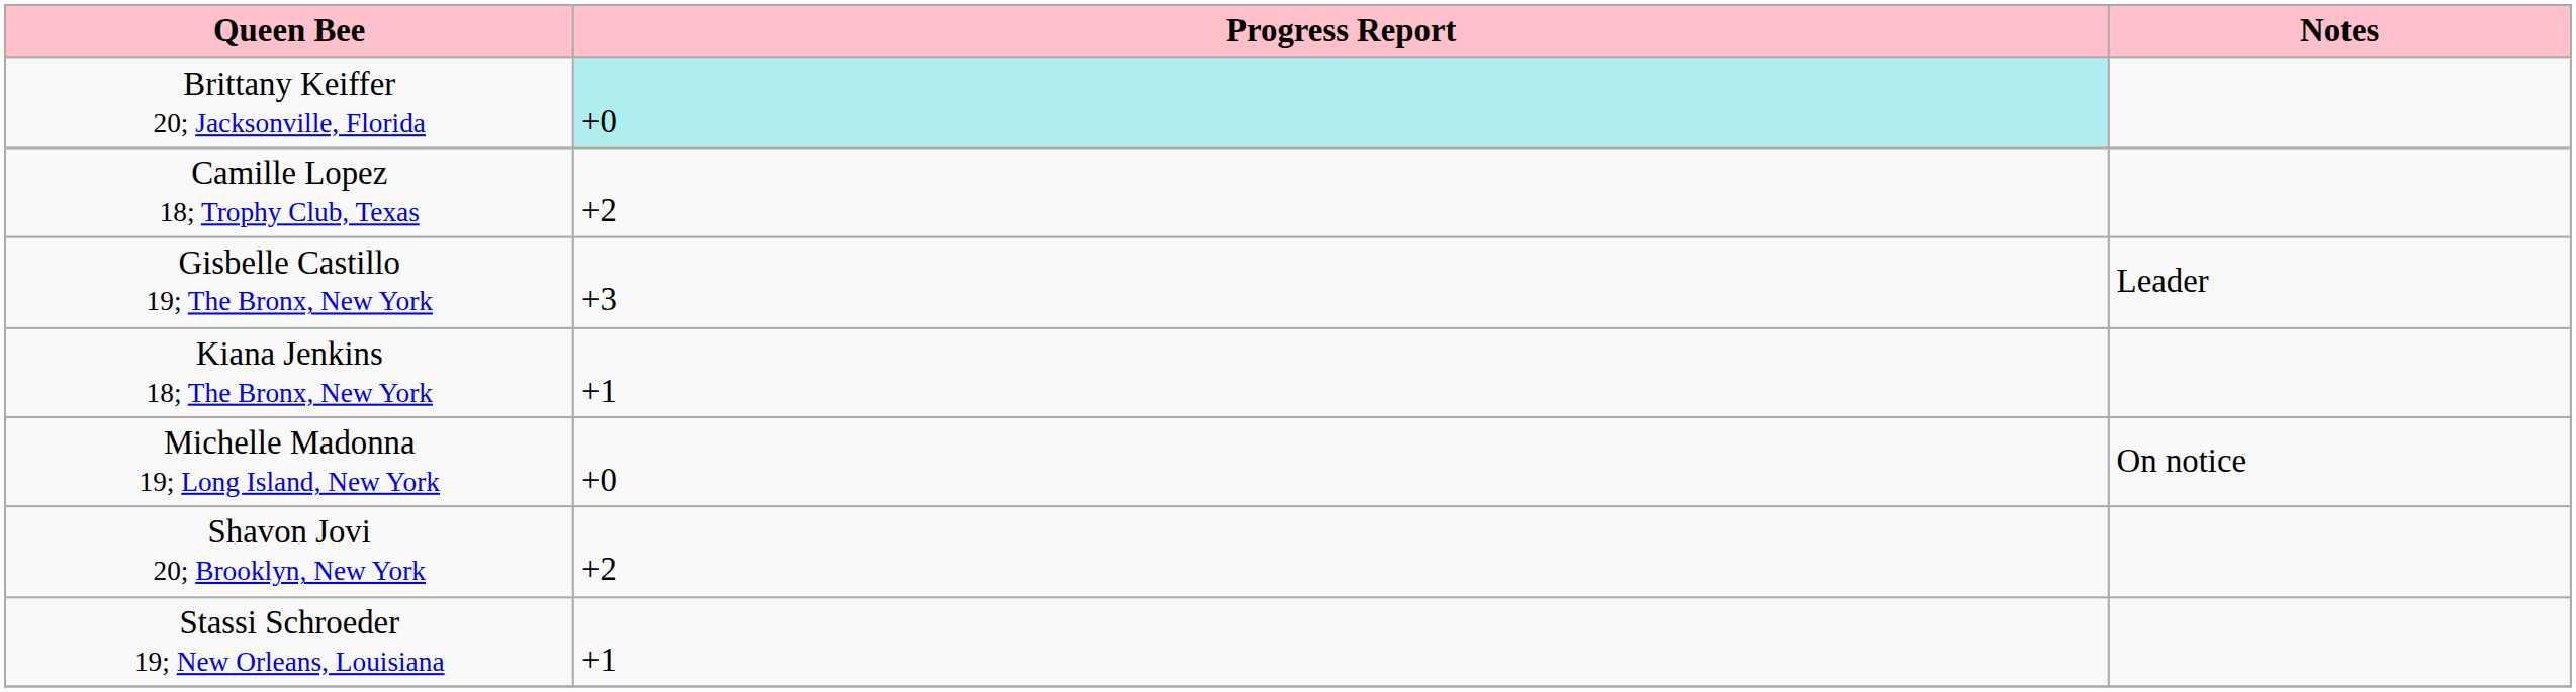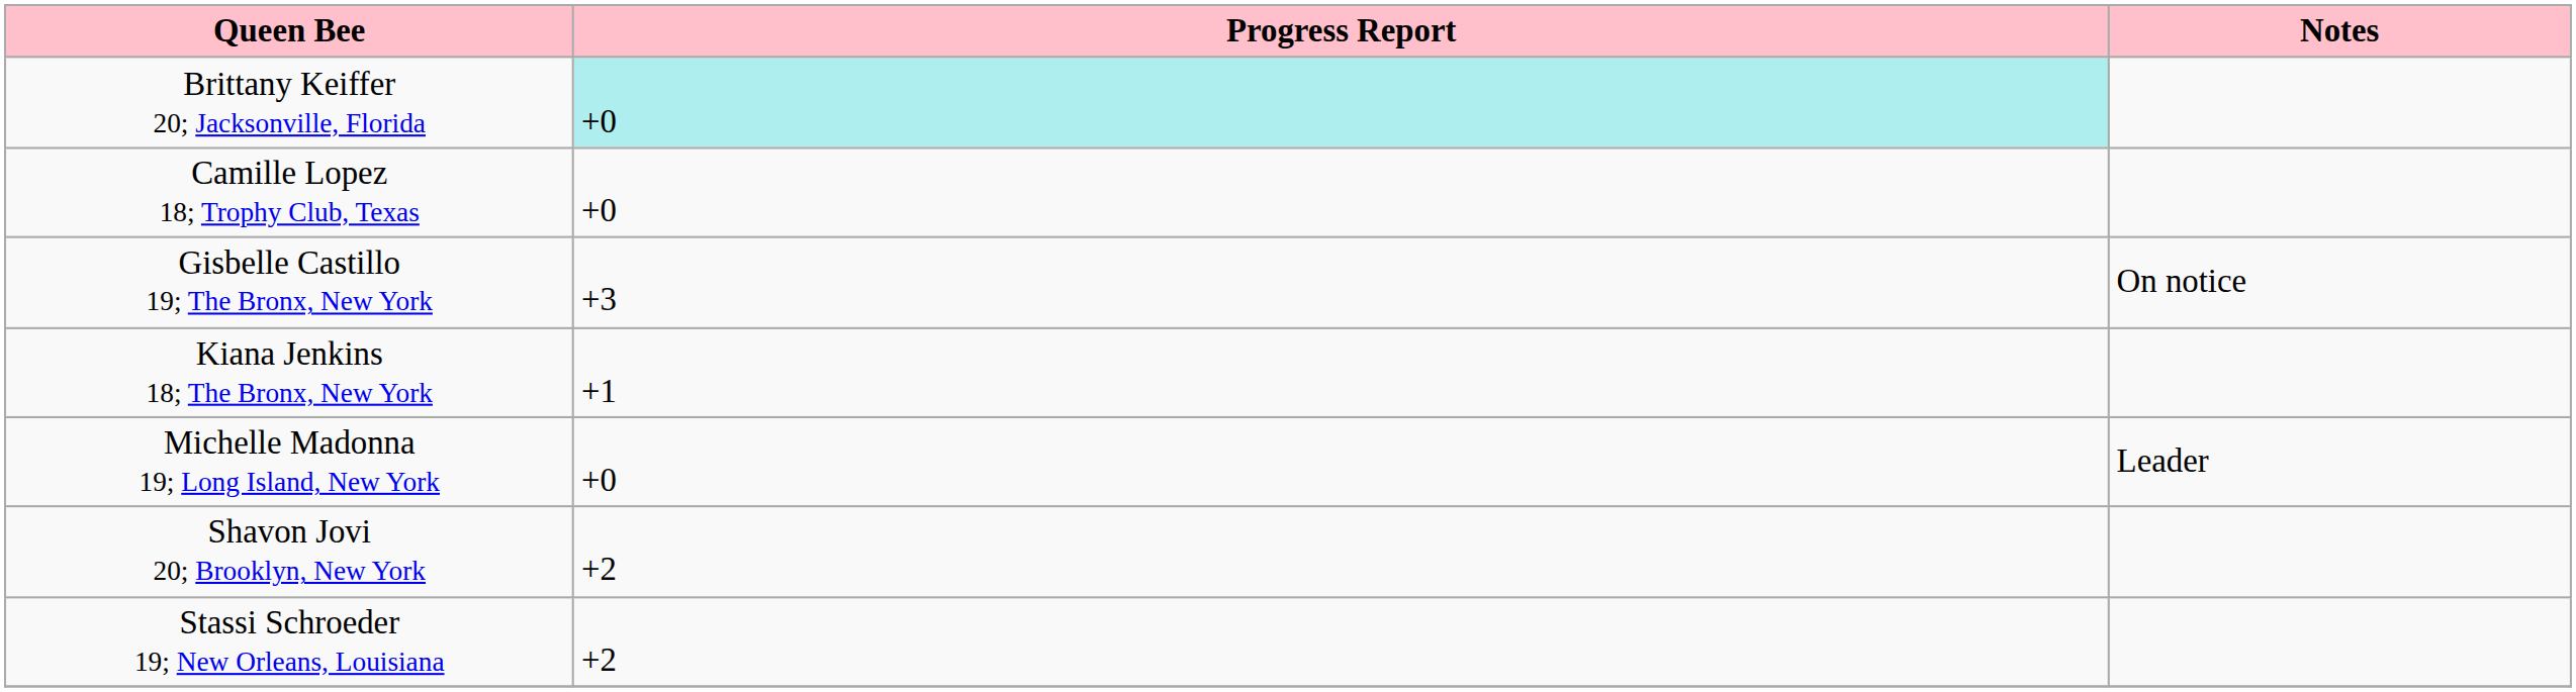Camille Lopez 18; Trophy Club, Texas | Progress Report: +2 -> +0
Gisbelle Castillo 19; The Bronx, New York | Notes: Leader -> On notice
Michelle Madonna 19; Long Island, New York | Notes: On notice -> Leader
Stassi Schroeder 19; New Orleans, Louisiana | Progress Report: +1 -> +2
